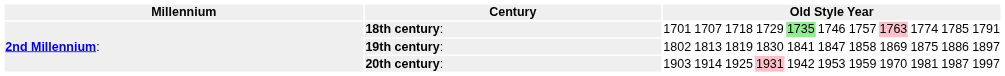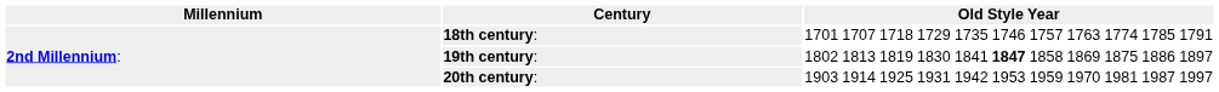18th century: | column 7: lightgreen background -> no background
18th century: | column 10: pink background -> no background
19th century: | column 8: normal -> bold
20th century: | column 6: pink background -> no background
